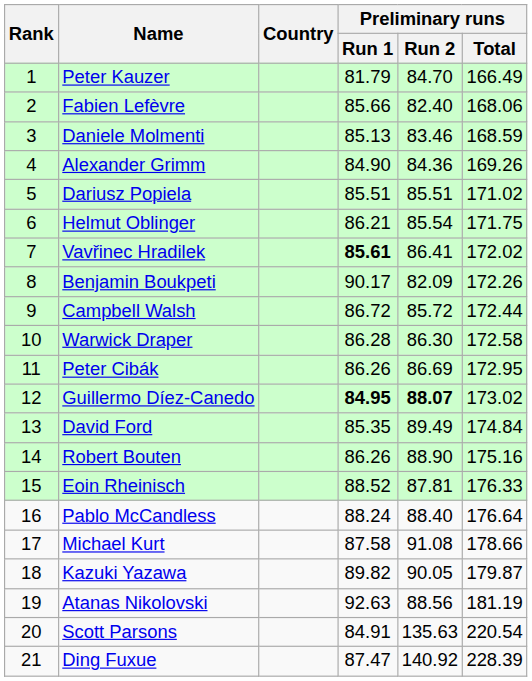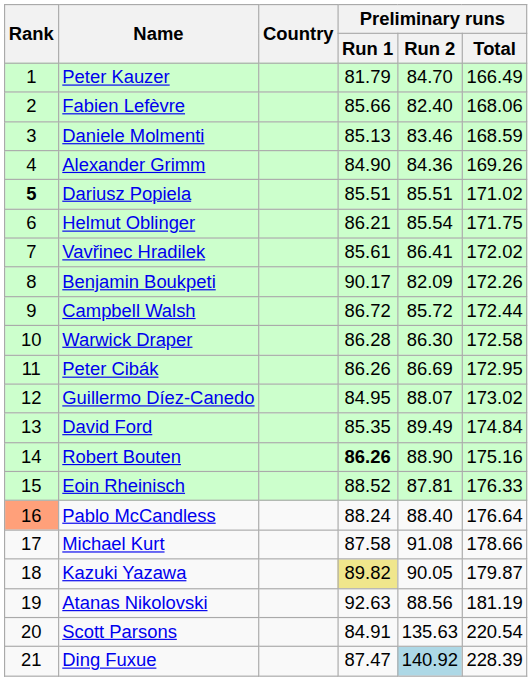Dariusz Popiela | Rank: normal -> bold
Vavřinec Hradilek | Preliminary runs / Run 1: bold -> normal
Guillermo Díez-Canedo | Preliminary runs / Run 1: bold -> normal
Guillermo Díez-Canedo | Preliminary runs / Run 2: bold -> normal
Robert Bouten | Preliminary runs / Run 1: normal -> bold
Pablo McCandless | Rank: no background -> lightsalmon background
Kazuki Yazawa | Preliminary runs / Run 1: no background -> khaki background
Ding Fuxue | Preliminary runs / Run 2: no background -> lightblue background
